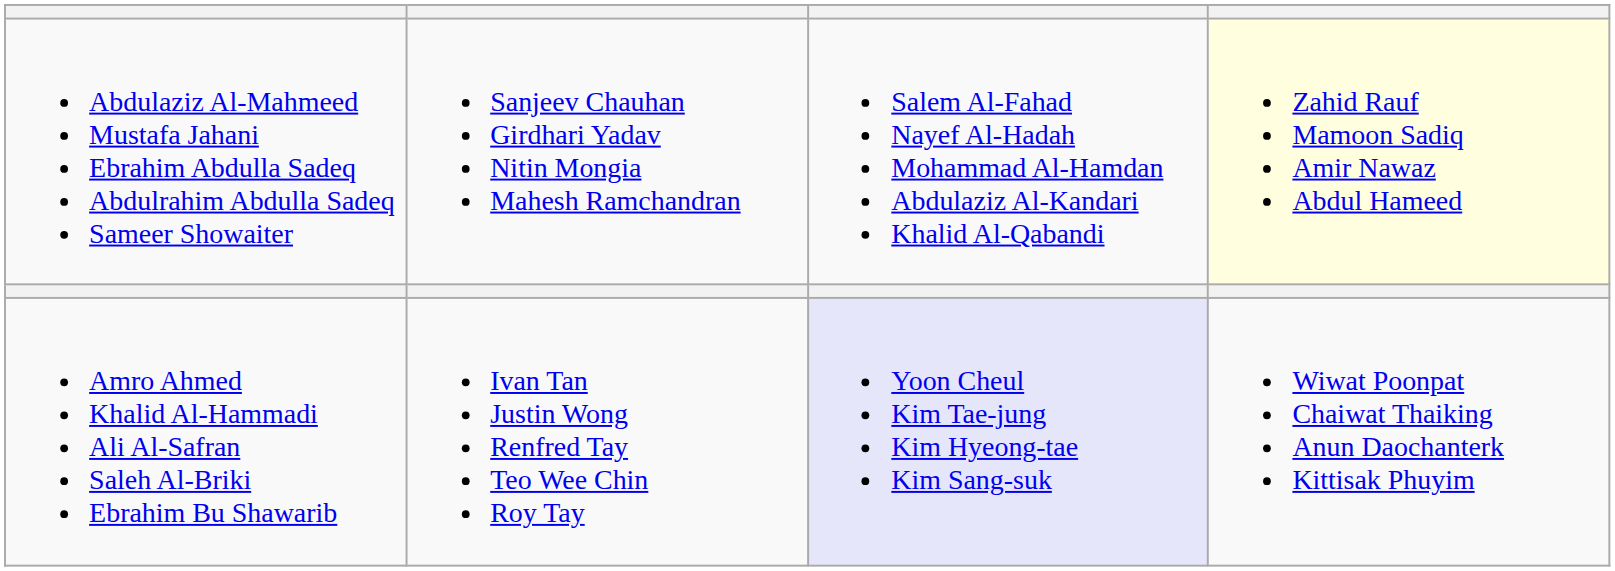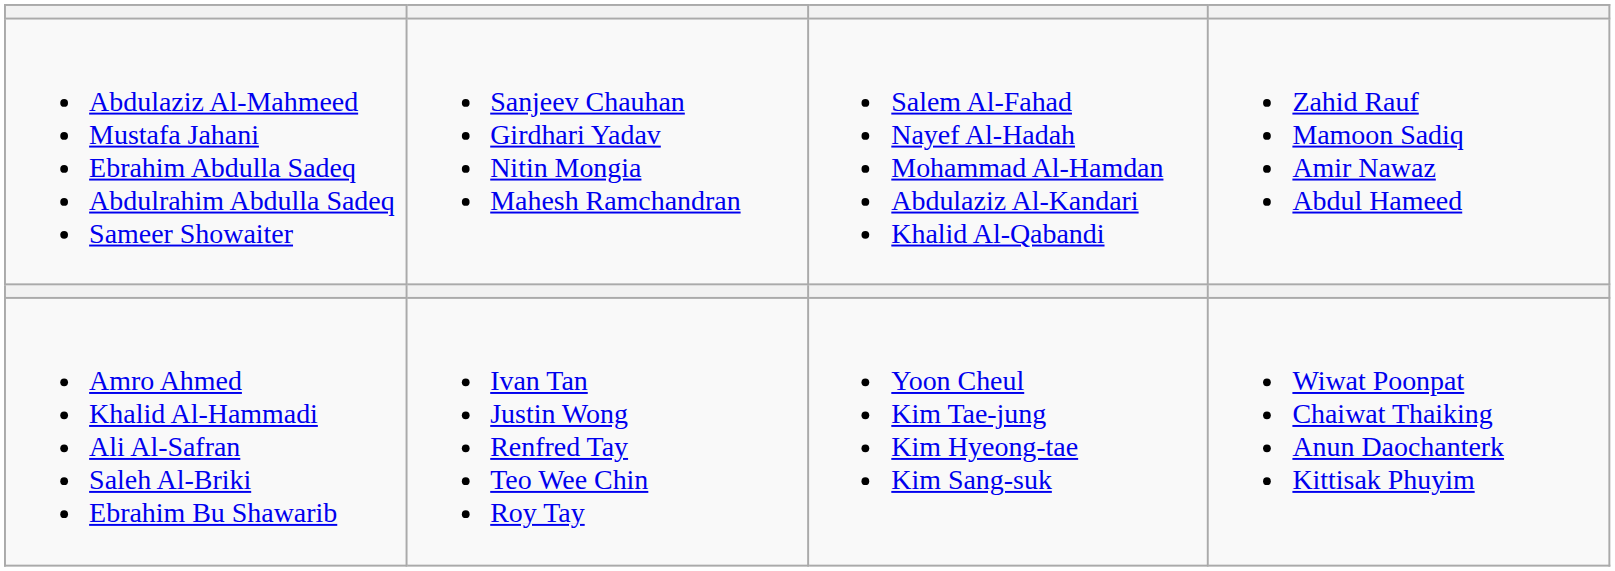row 2 | column 4: lightyellow background -> no background
row 4 | column 3: lavender background -> no background
